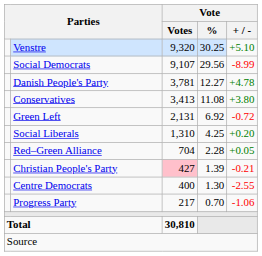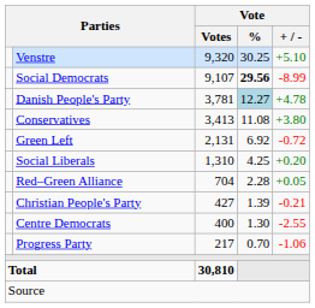Social Democrats | Vote / %: normal -> bold
Danish People's Party | Vote / %: no background -> lightblue background
Christian People's Party | Vote / Votes: pink background -> no background
